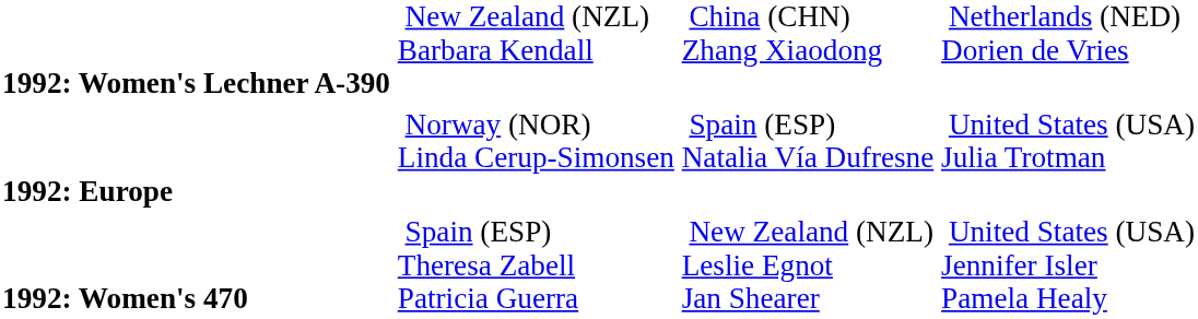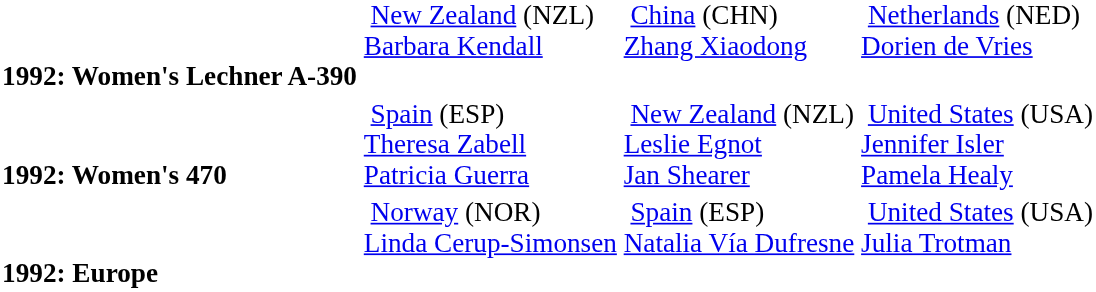rows swapped: 1992: Europe <-> 1992: Women's 470
